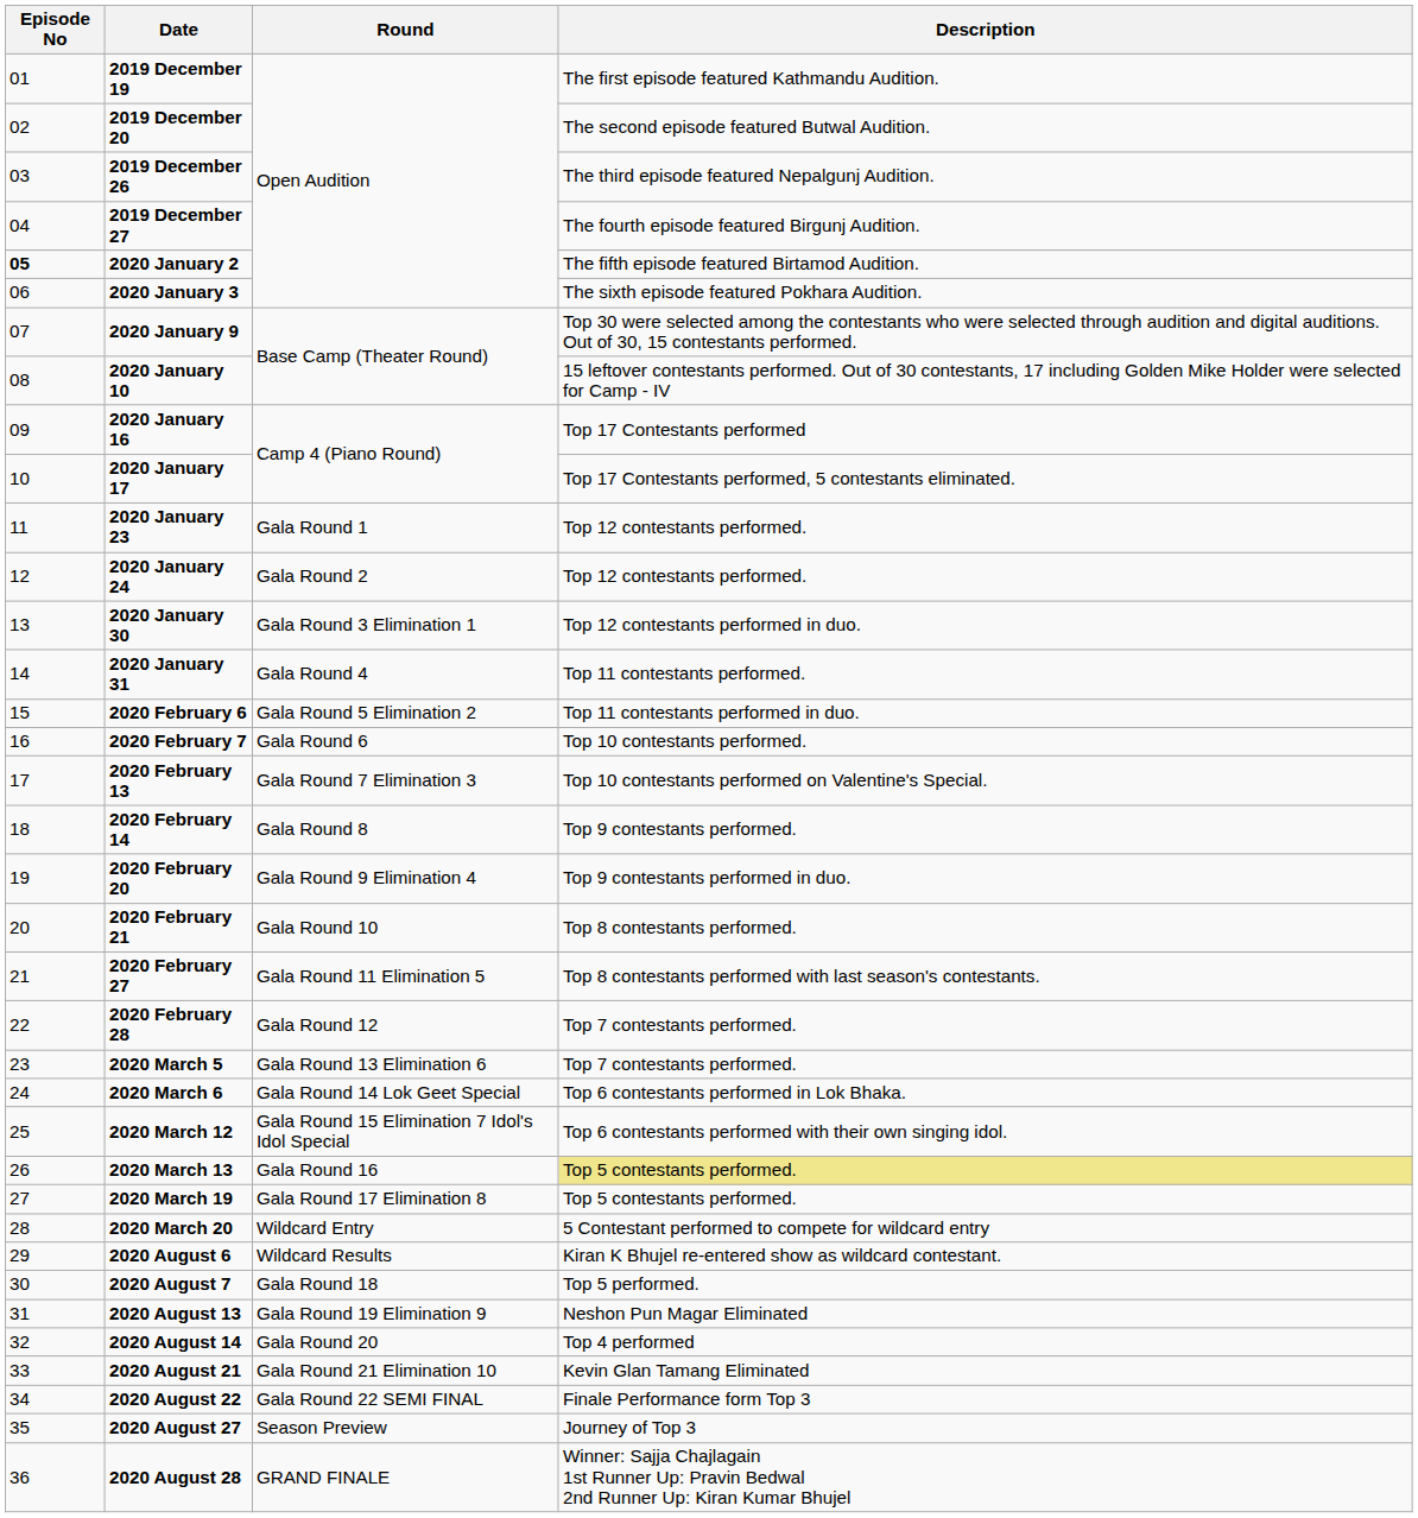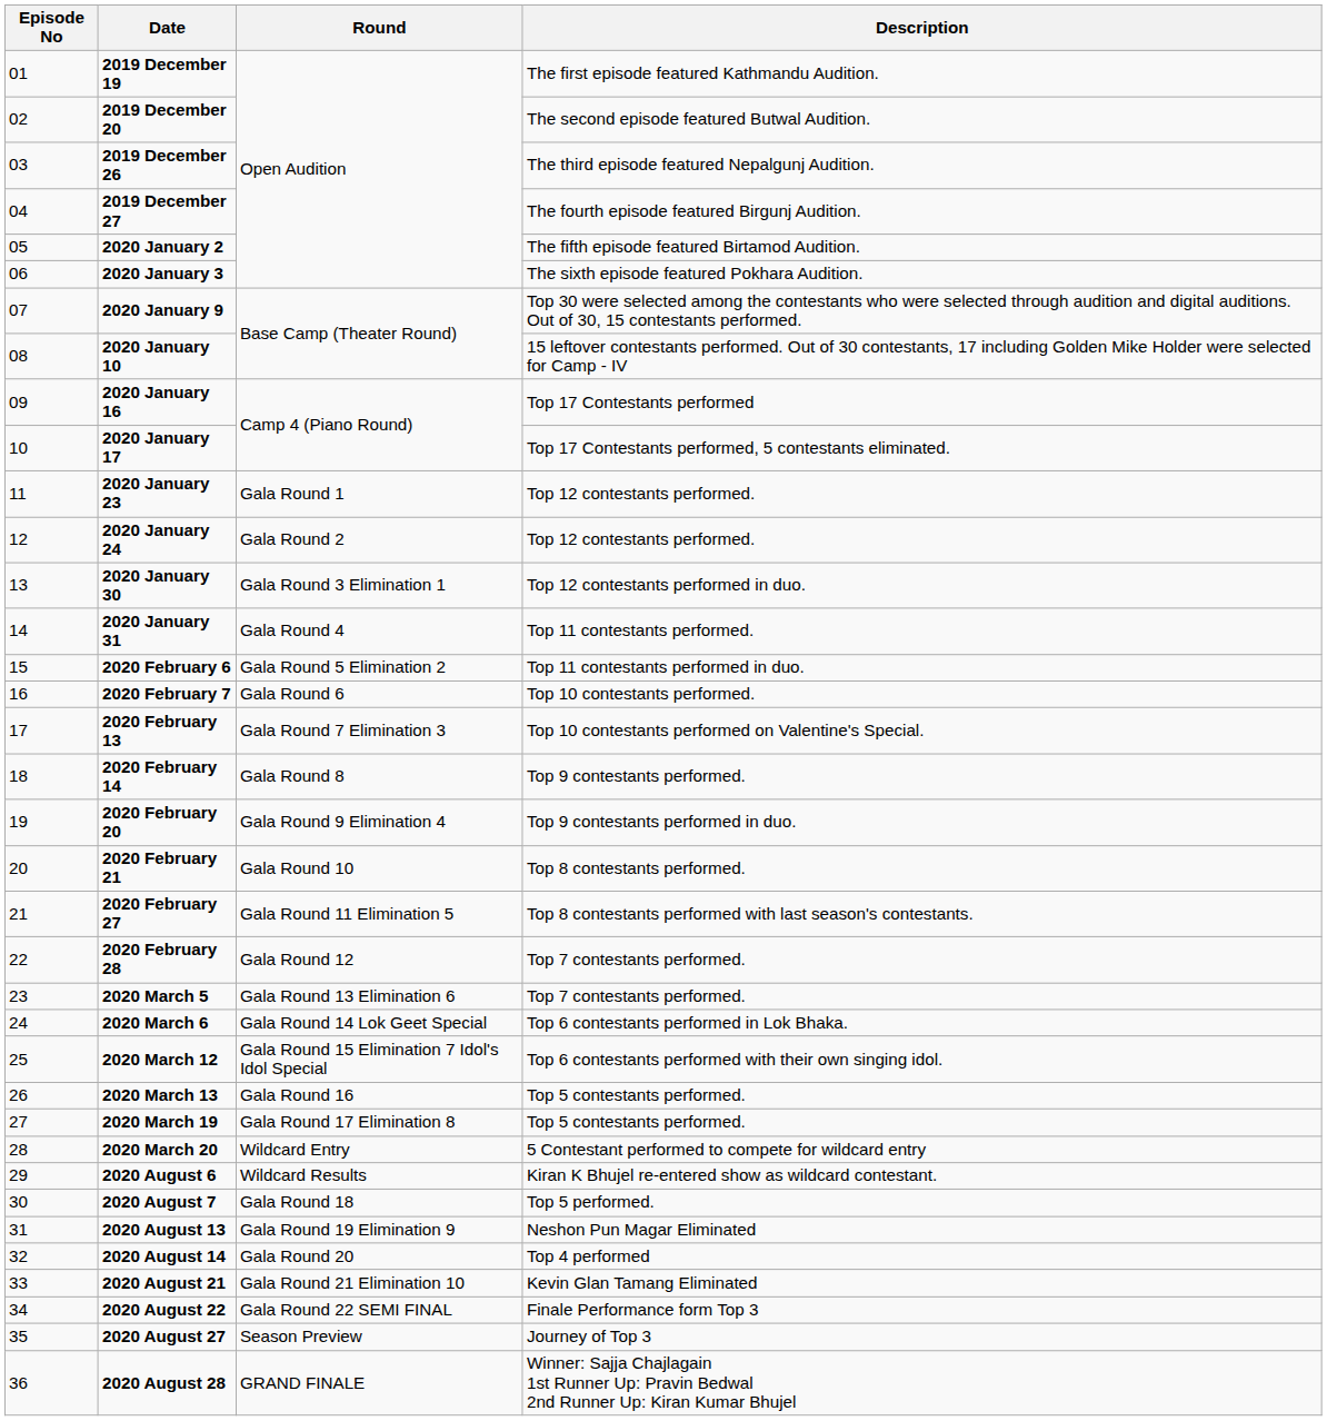2020 January 2 | Episode No: bold -> normal
2020 March 13 | Description: khaki background -> no background
